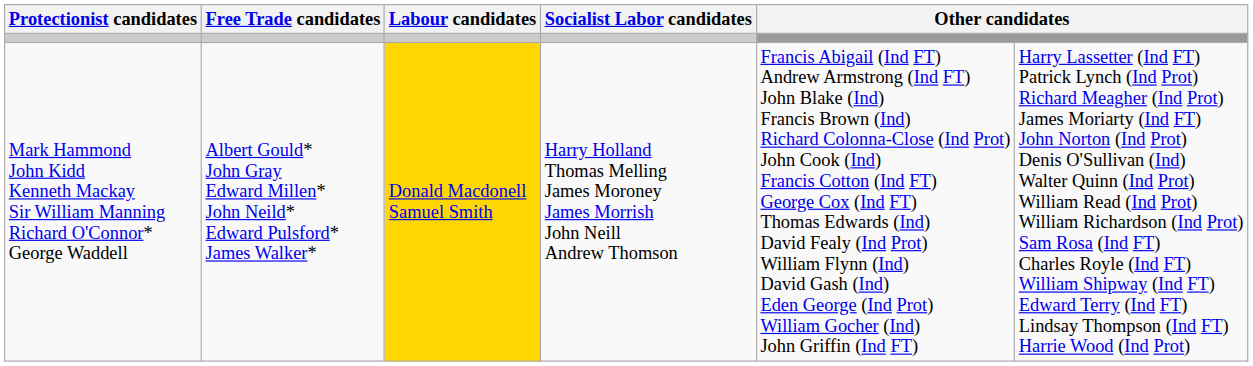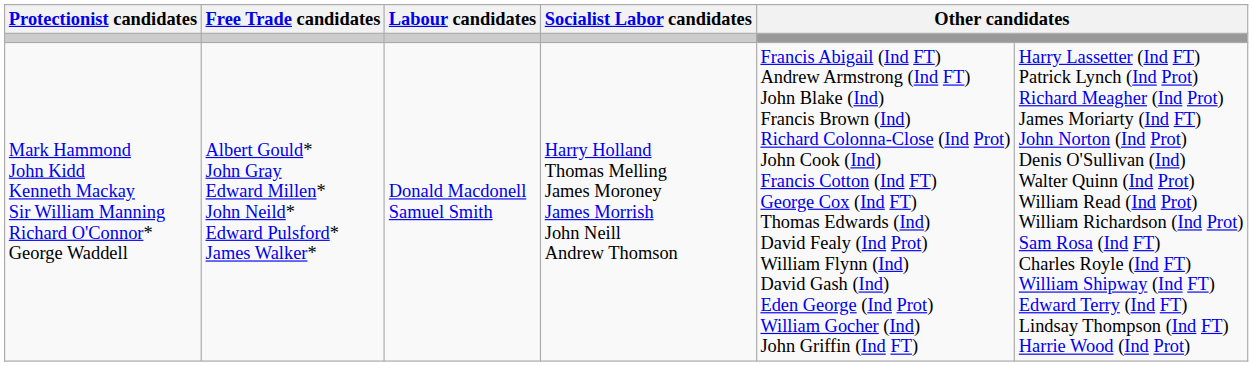row 3 | Labour candidates: gold background -> no background
